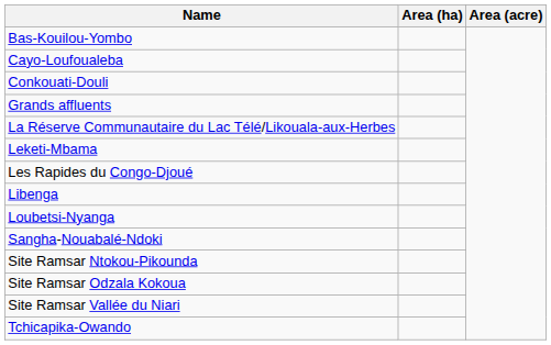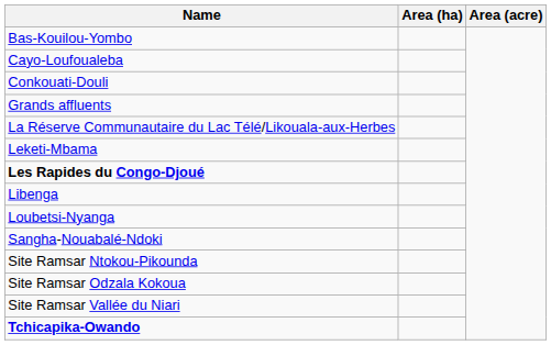Les Rapides du Congo-Djoué | Name: normal -> bold
Tchicapika-Owando | Name: normal -> bold
